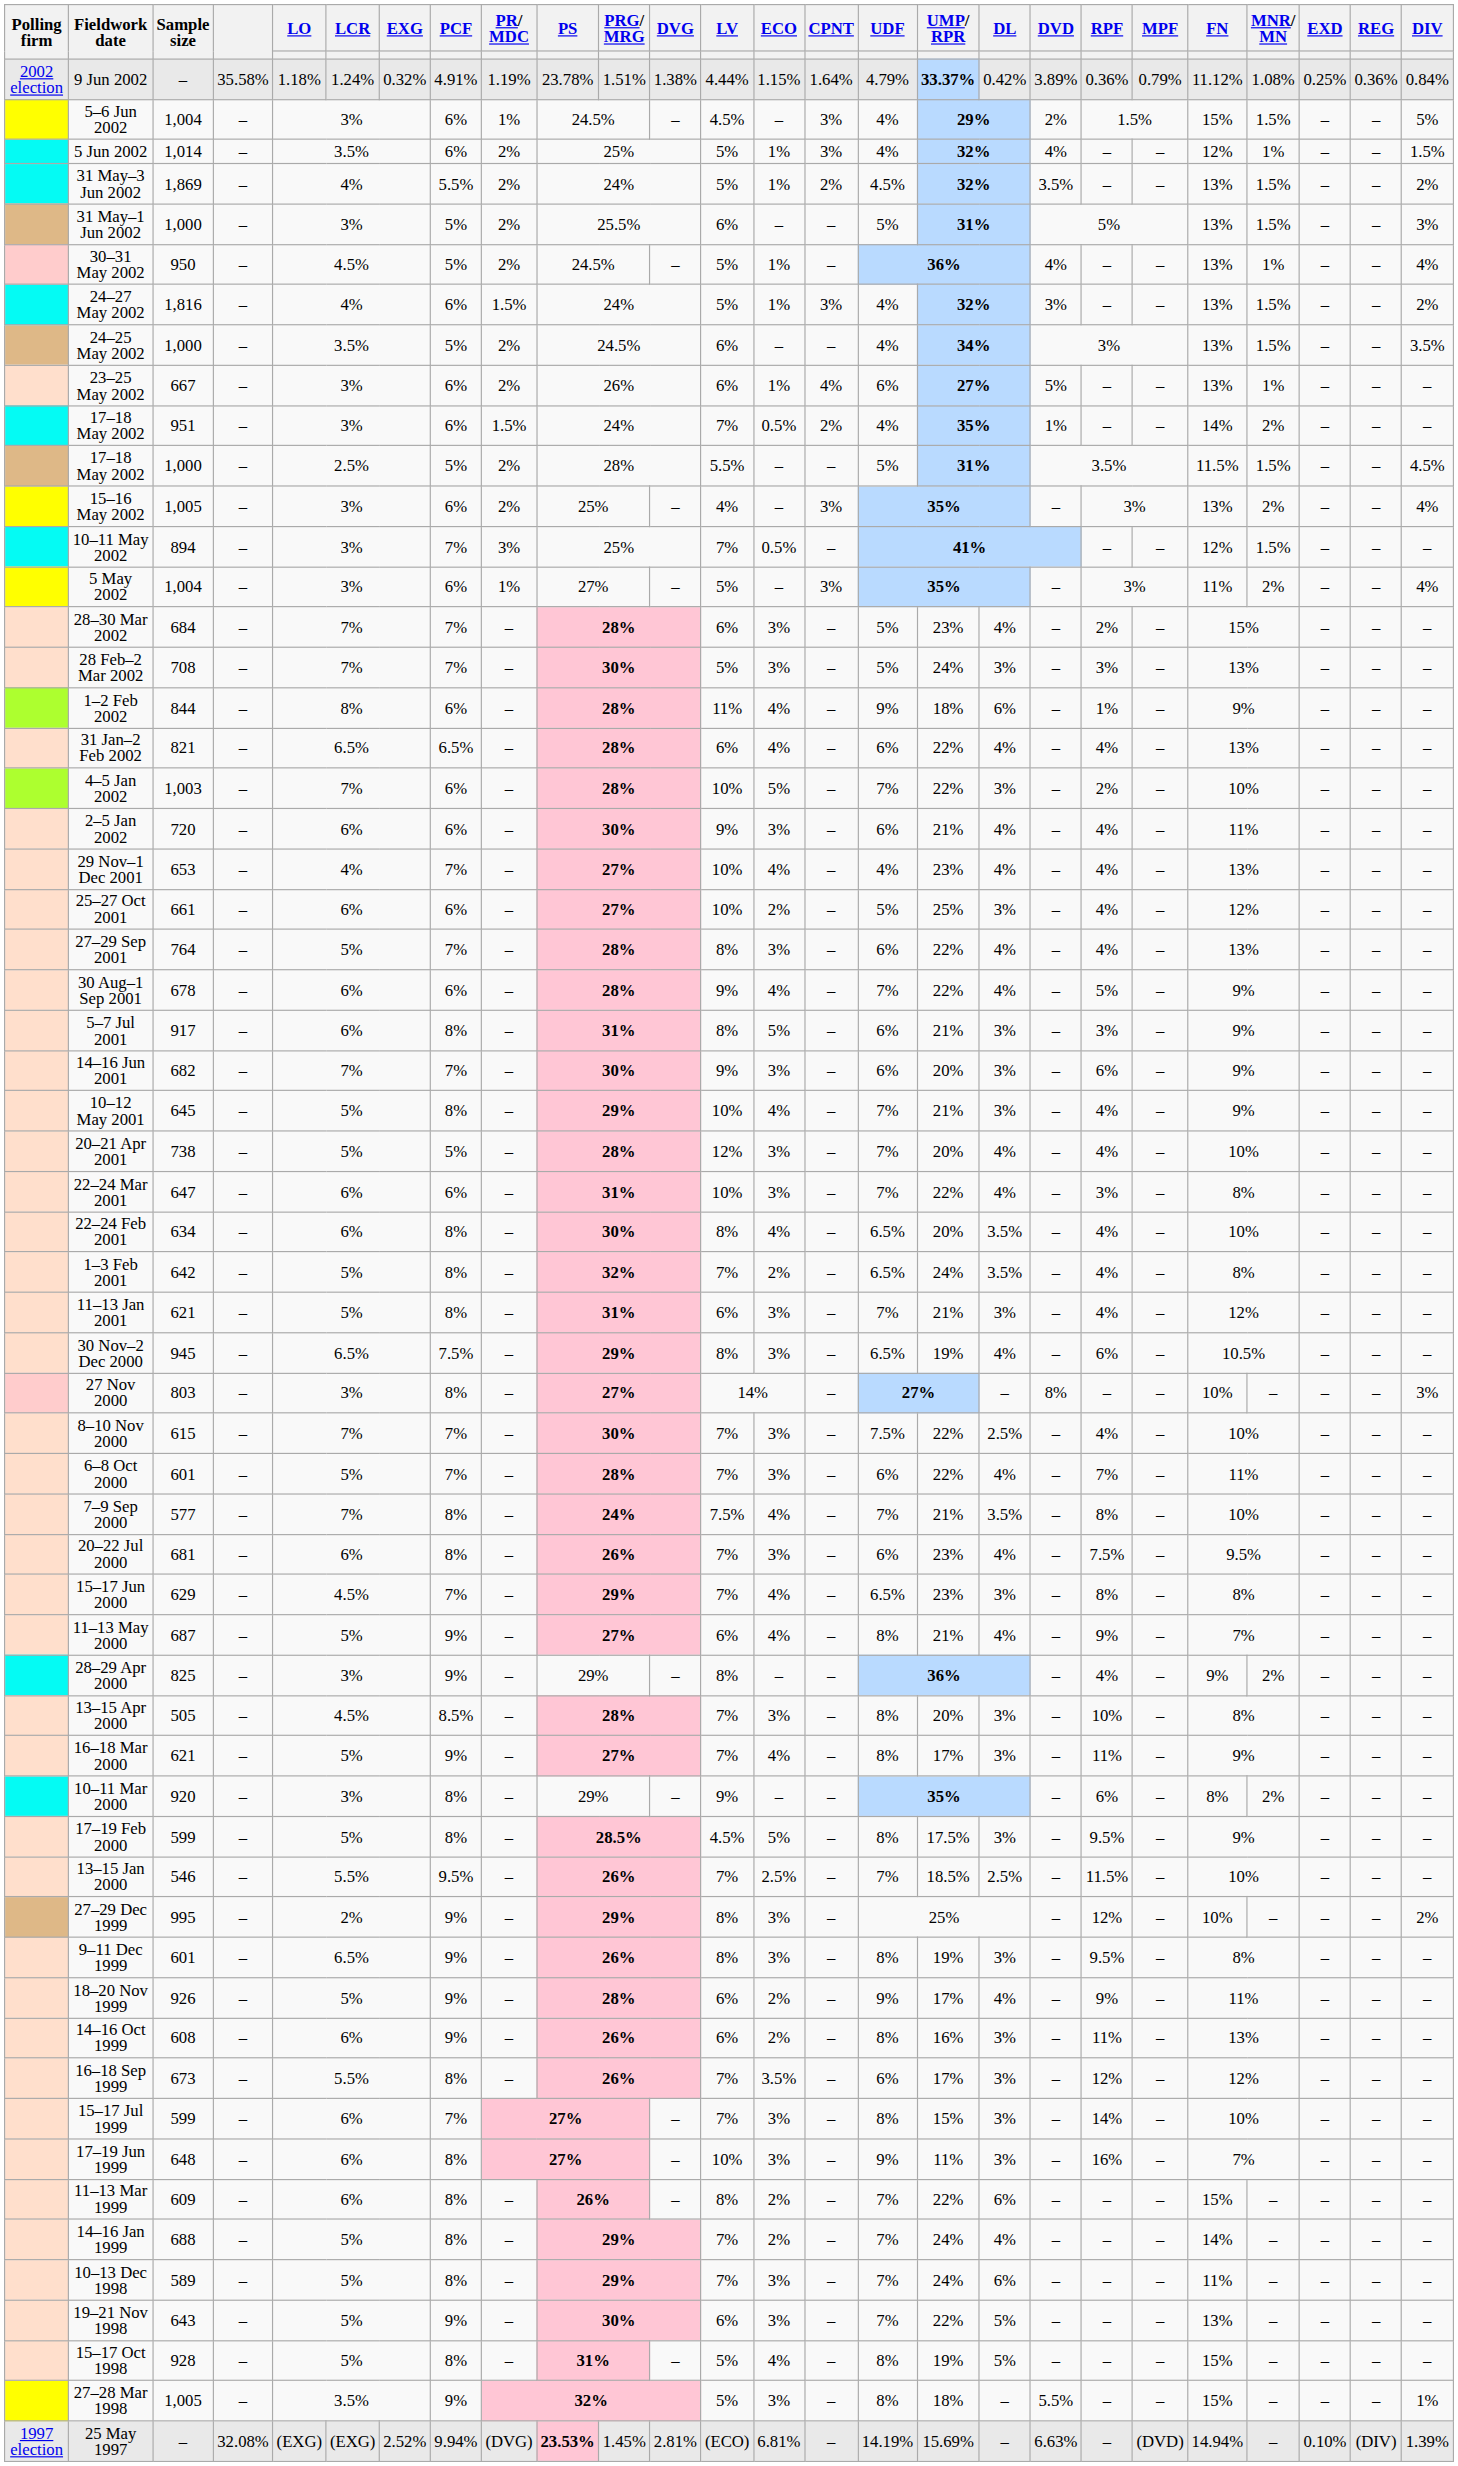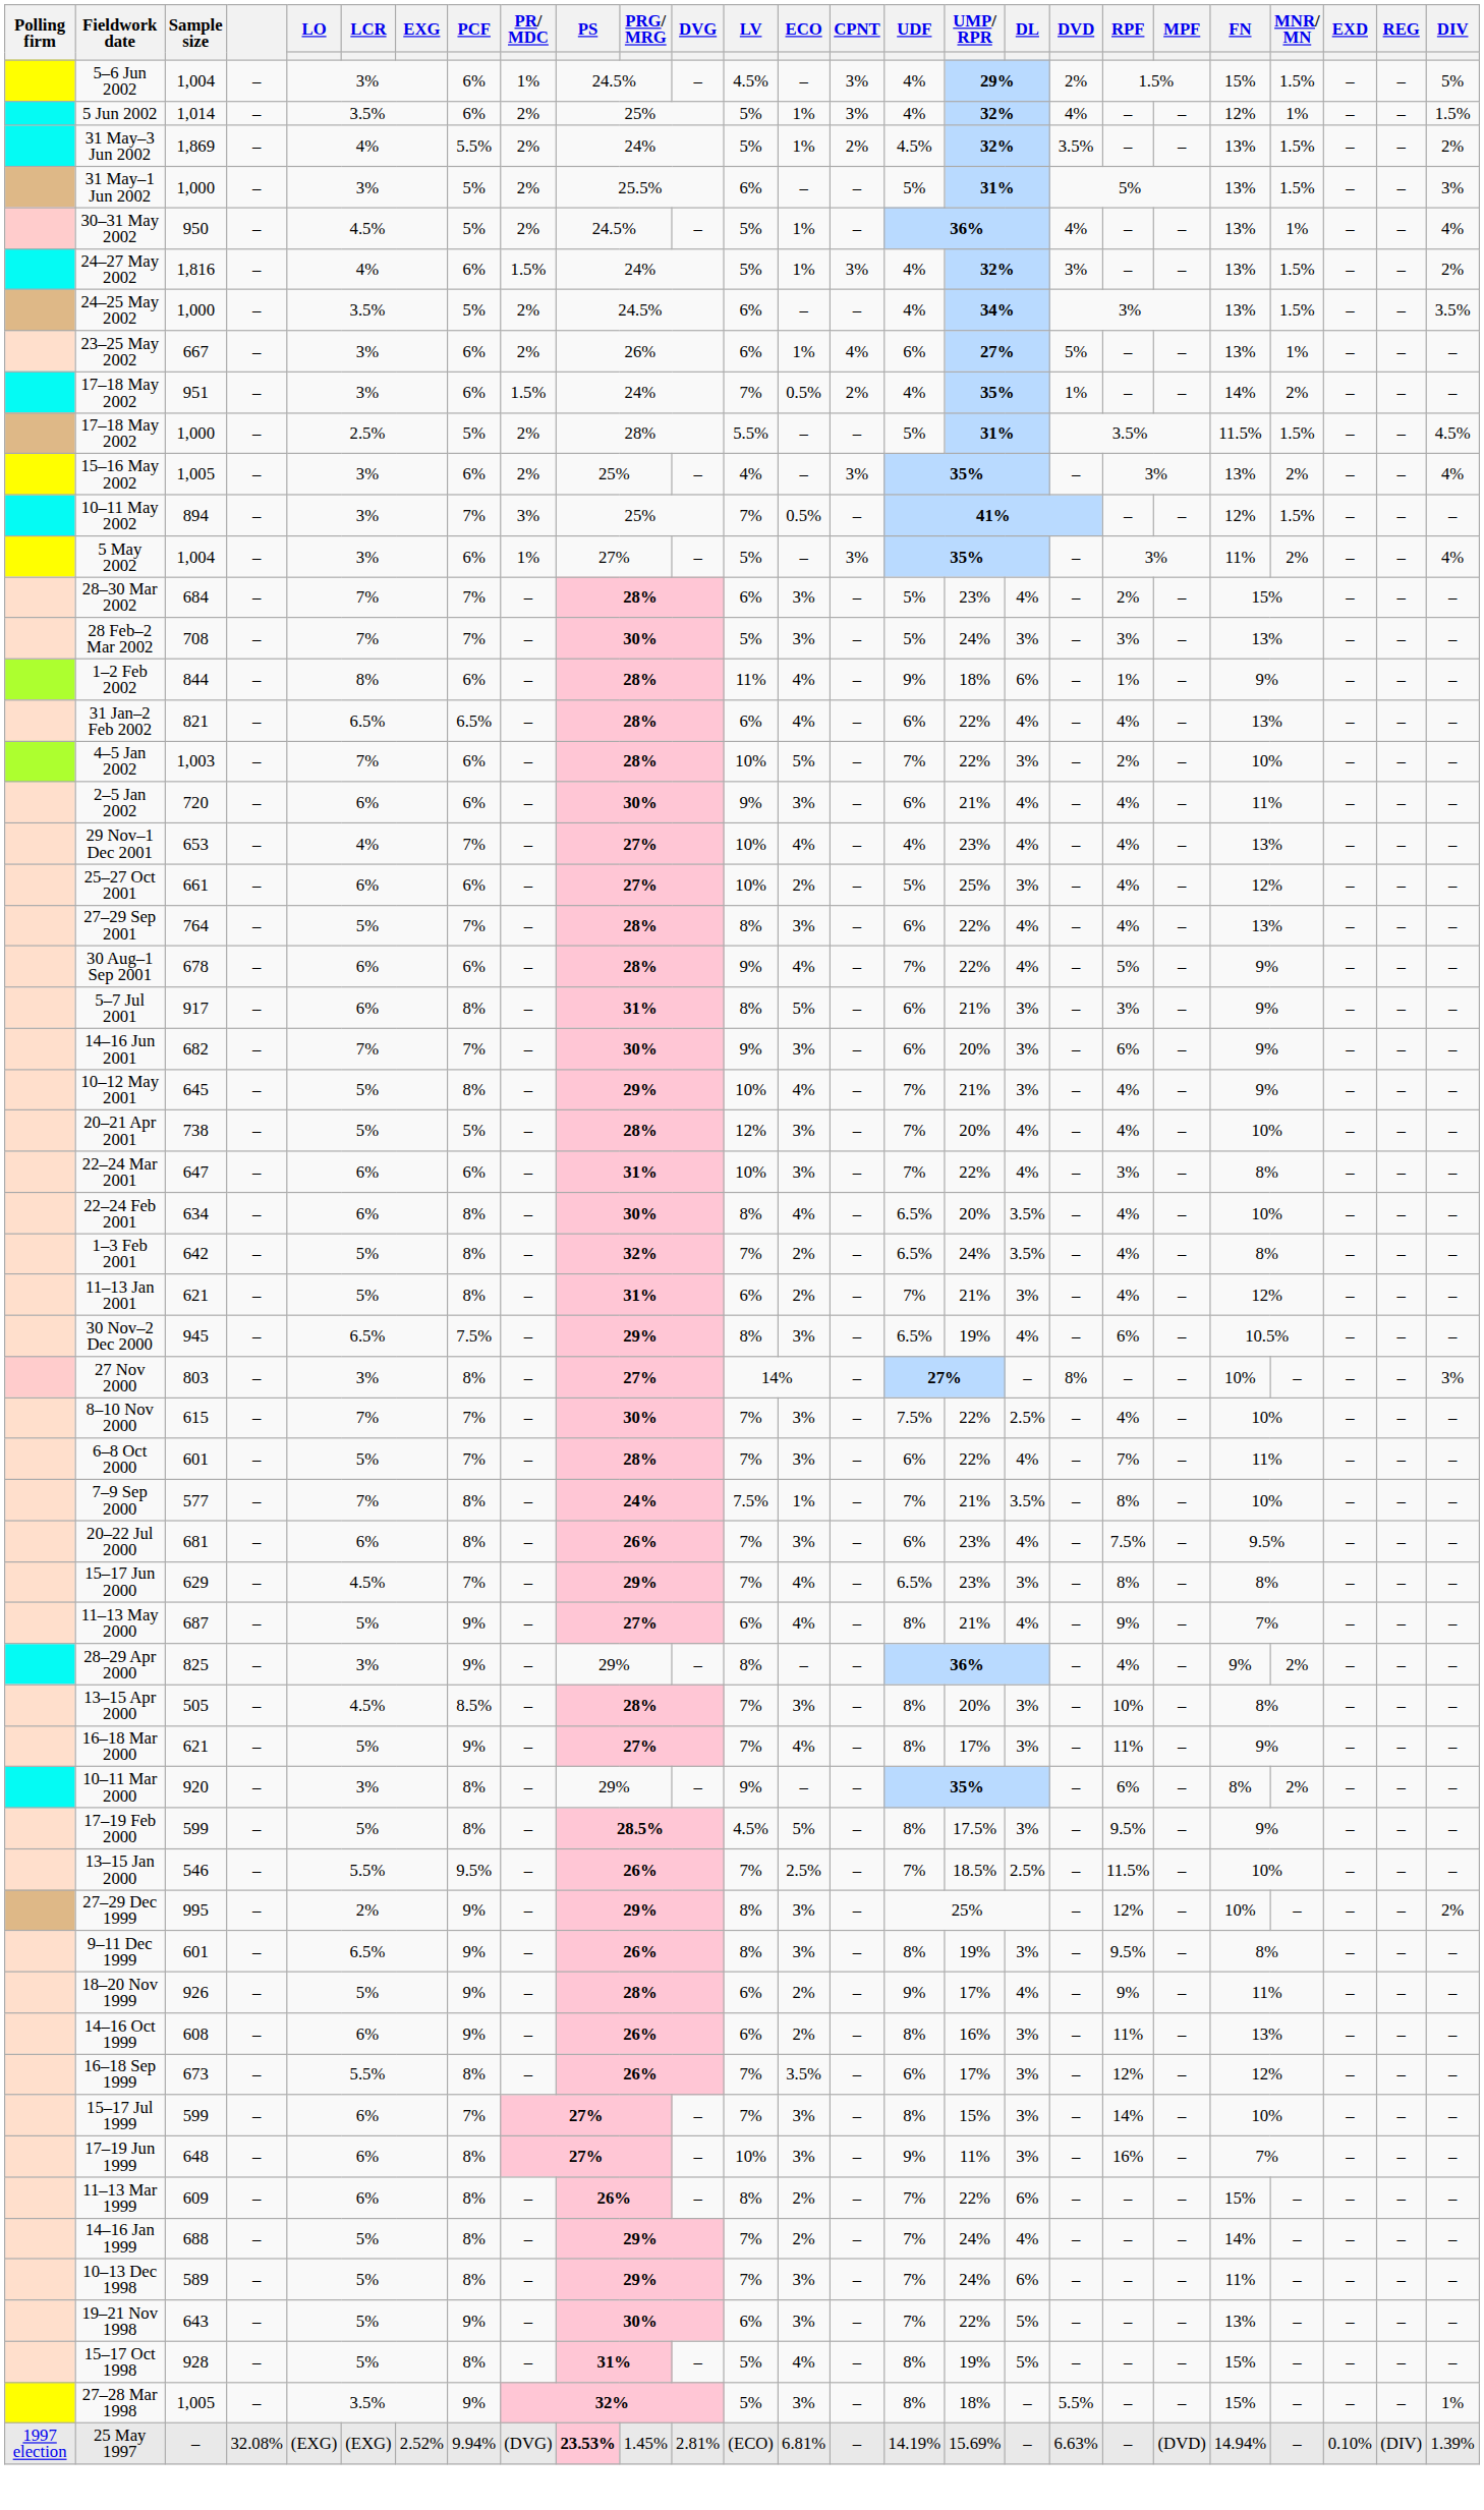- row: 2002 election | 9 Jun 2002 | – | 35.58% | 1.18% | 1.24% | 0.32% | 4.91% | 1.19% | 23.78% | 1.51% | 1.38% | 4.44% | 1.15% | 1.64% | 4.79% | 33.37% | 0.42% | 3.89% | 0.36% | 0.79% | 11.12% | 1.08% | 0.25% | 0.36% | 0.84%
11–13 Jan 2001 | ECO: 3% -> 2%
7–9 Sep 2000 | ECO: 4% -> 1%
